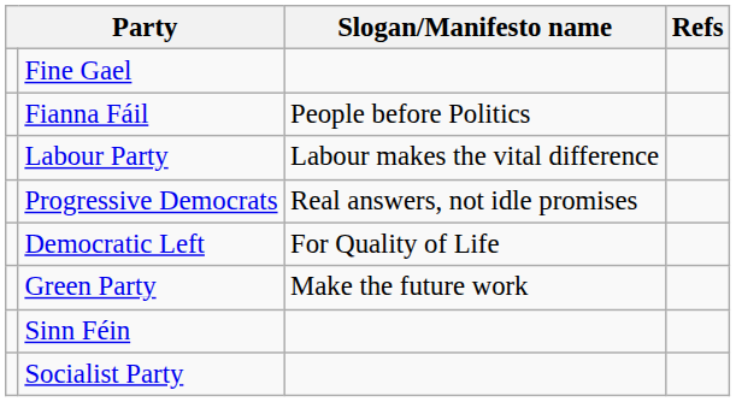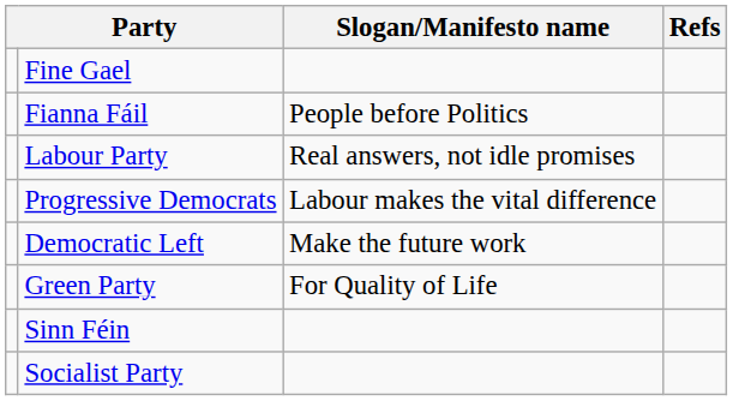Labour Party | Slogan/Manifesto name: Labour makes the vital difference -> Real answers, not idle promises
Progressive Democrats | Slogan/Manifesto name: Real answers, not idle promises -> Labour makes the vital difference
Democratic Left | Slogan/Manifesto name: For Quality of Life -> Make the future work
Green Party | Slogan/Manifesto name: Make the future work -> For Quality of Life
